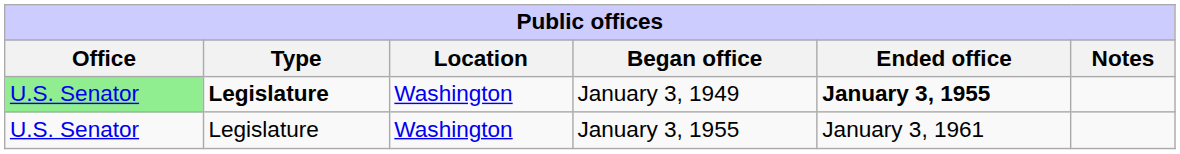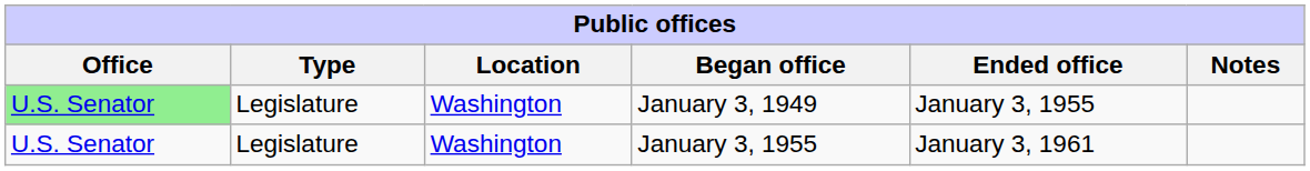January 3, 1949 | Type: bold -> normal
January 3, 1949 | Ended office: bold -> normal
